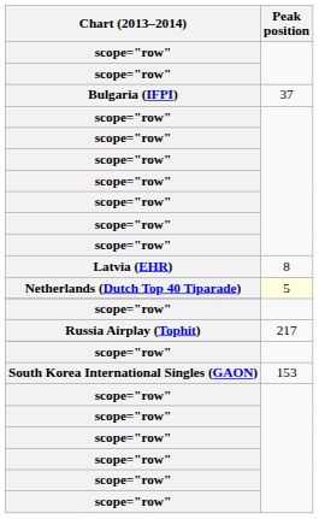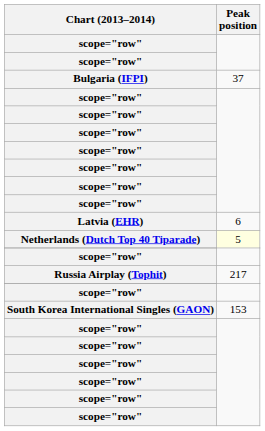Latvia (EHR) | Peak position: 8 -> 6
